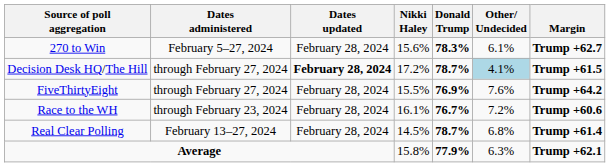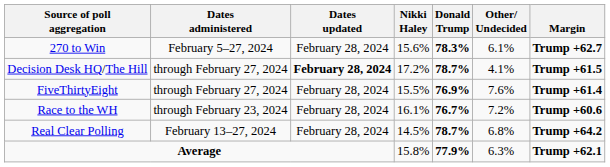Decision Desk HQ/The Hill | Other/ Undecided: lightblue background -> no background
FiveThirtyEight | Margin: Trump +64.2 -> Trump +61.4
Real Clear Polling | Margin: Trump +61.4 -> Trump +64.2
